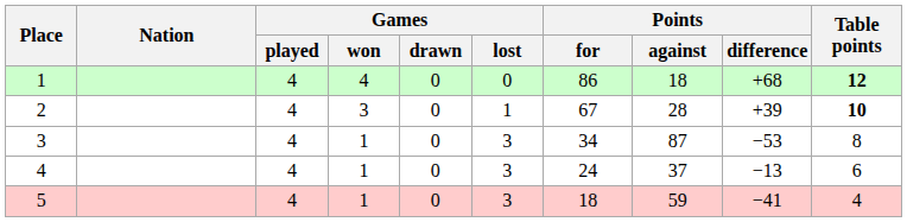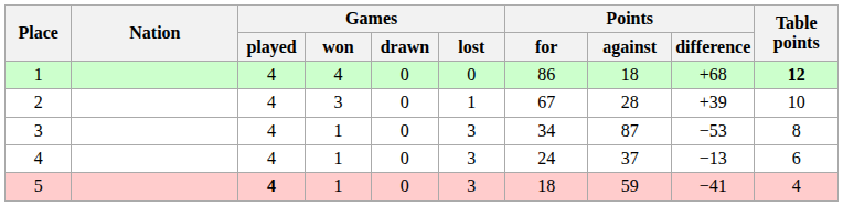2 | Table points: bold -> normal
5 | Games / played: normal -> bold
